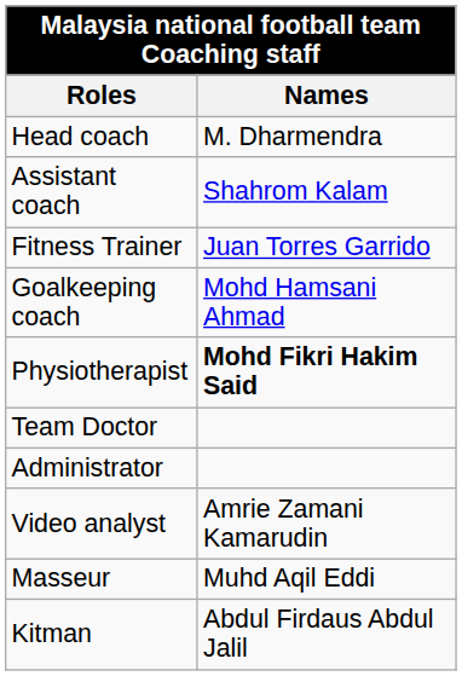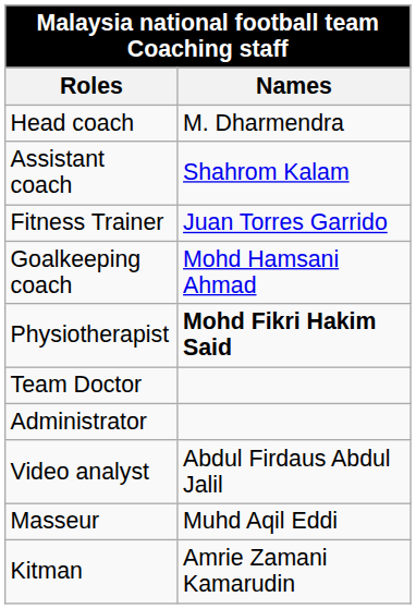Video analyst | Names: Amrie Zamani Kamarudin -> Abdul Firdaus Abdul Jalil
Kitman | Names: Abdul Firdaus Abdul Jalil -> Amrie Zamani Kamarudin
